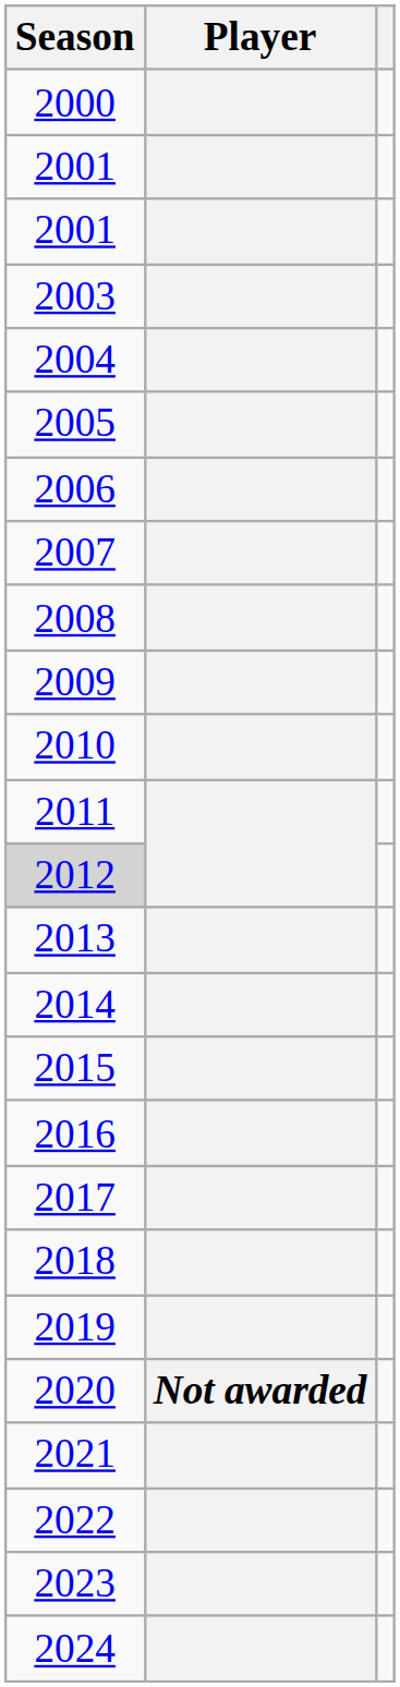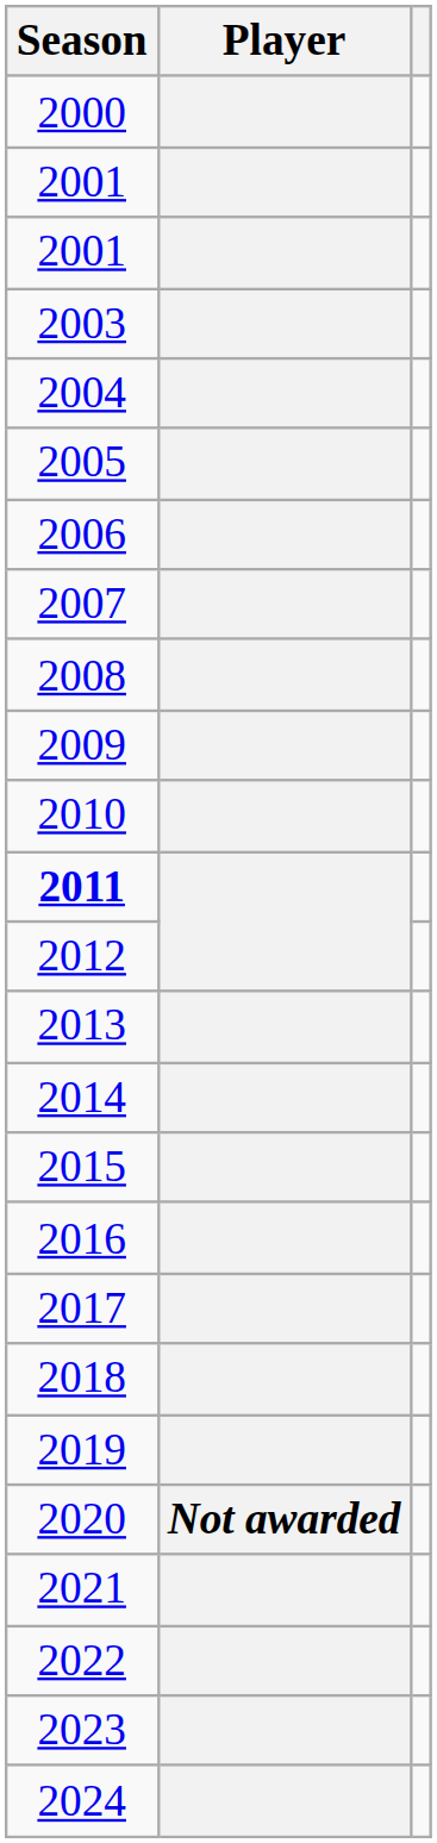2011 | Season: normal -> bold
2012 | Season: lightgrey background -> no background
